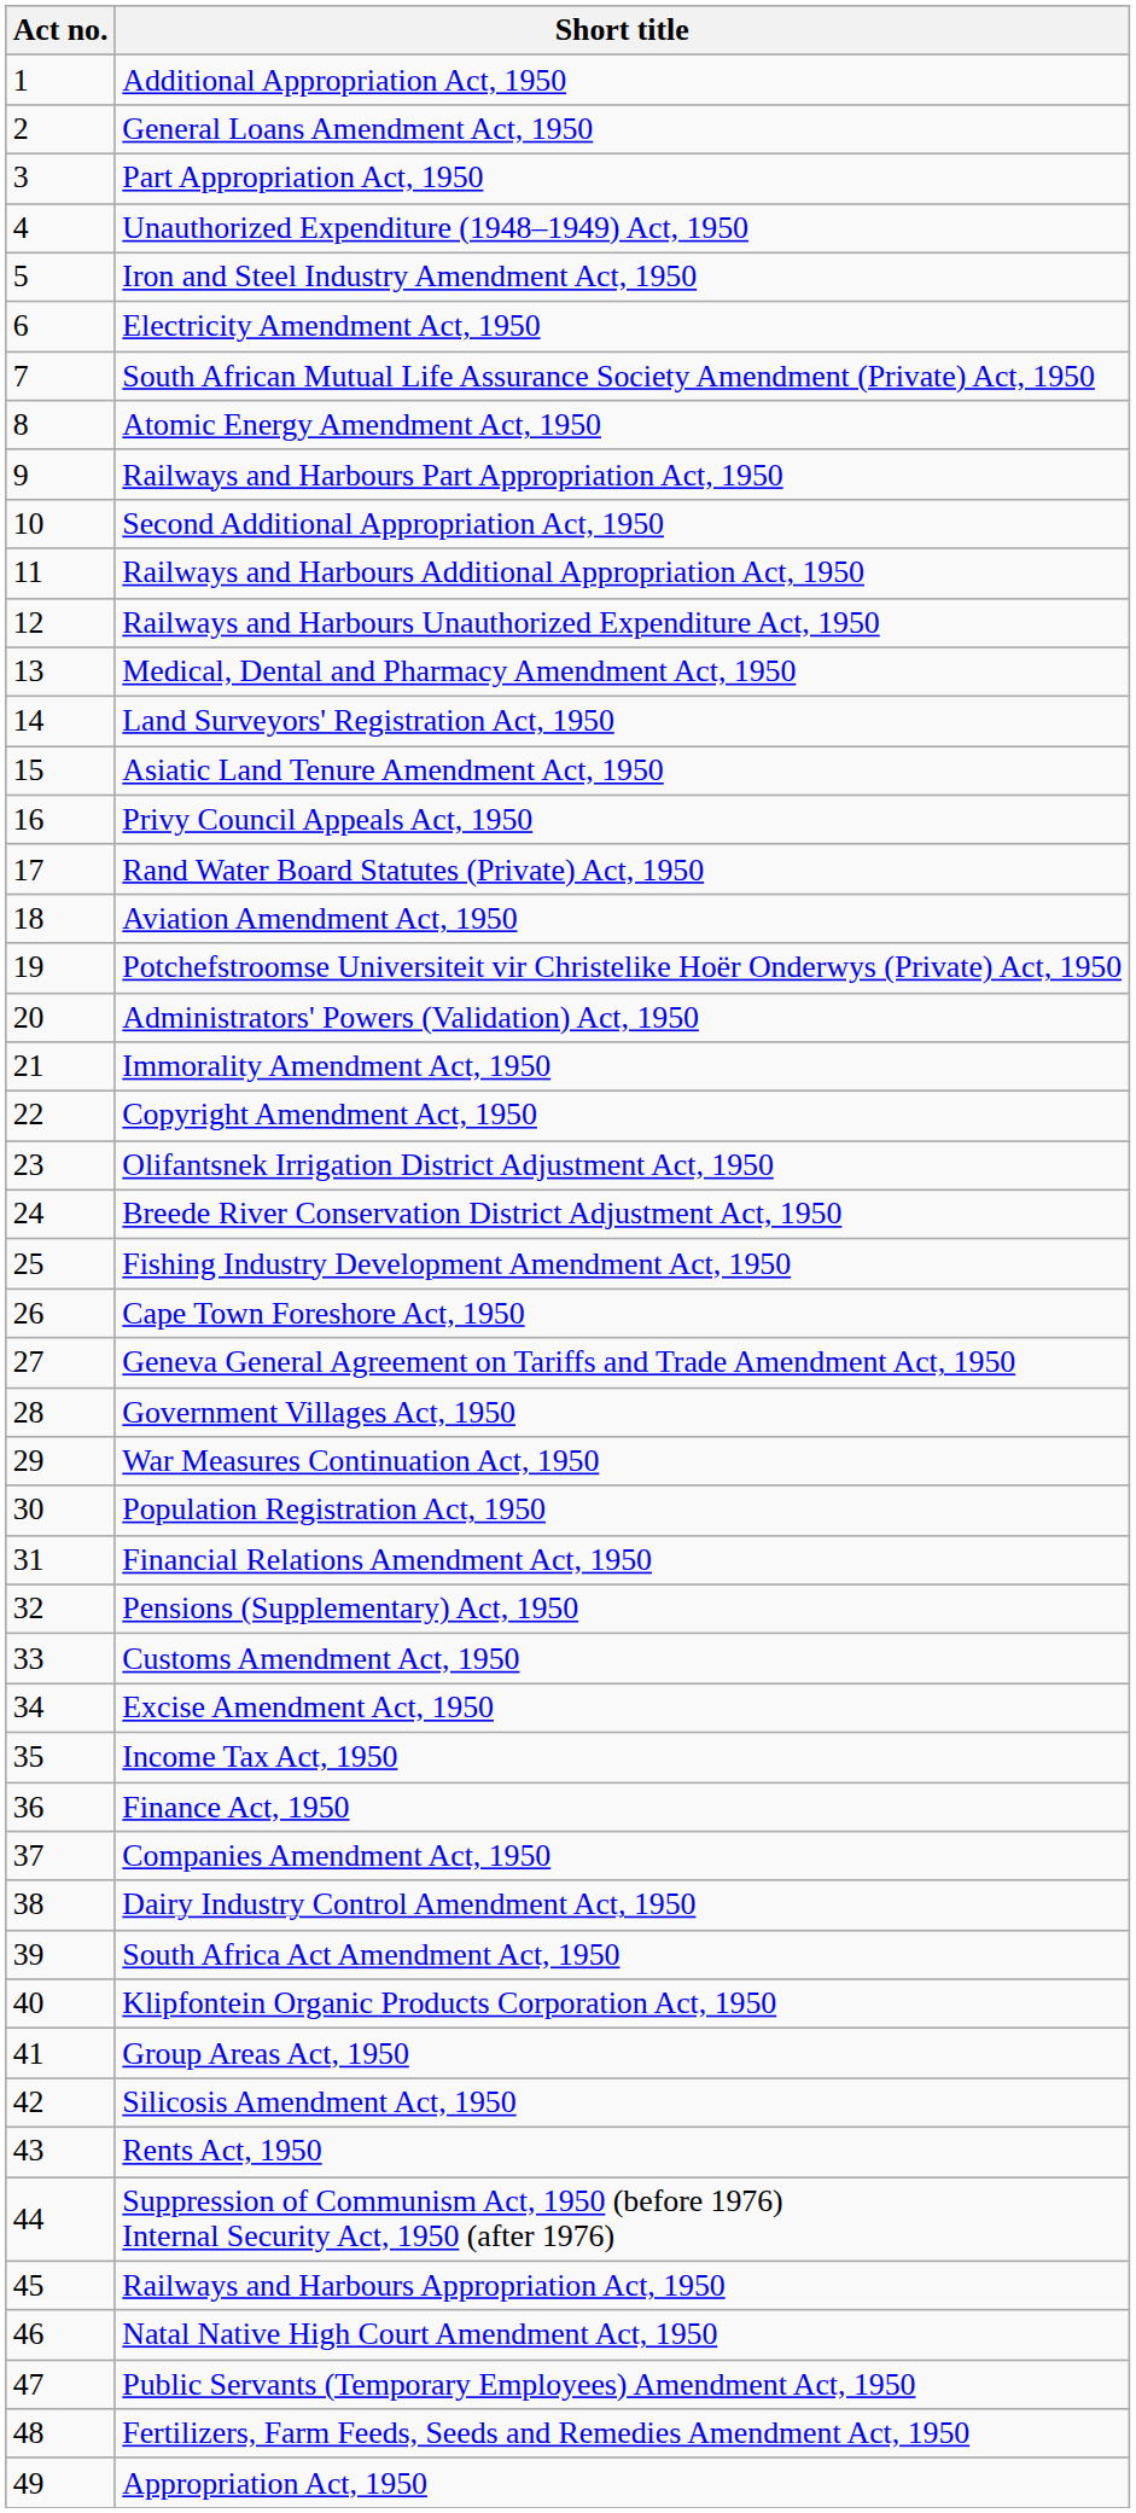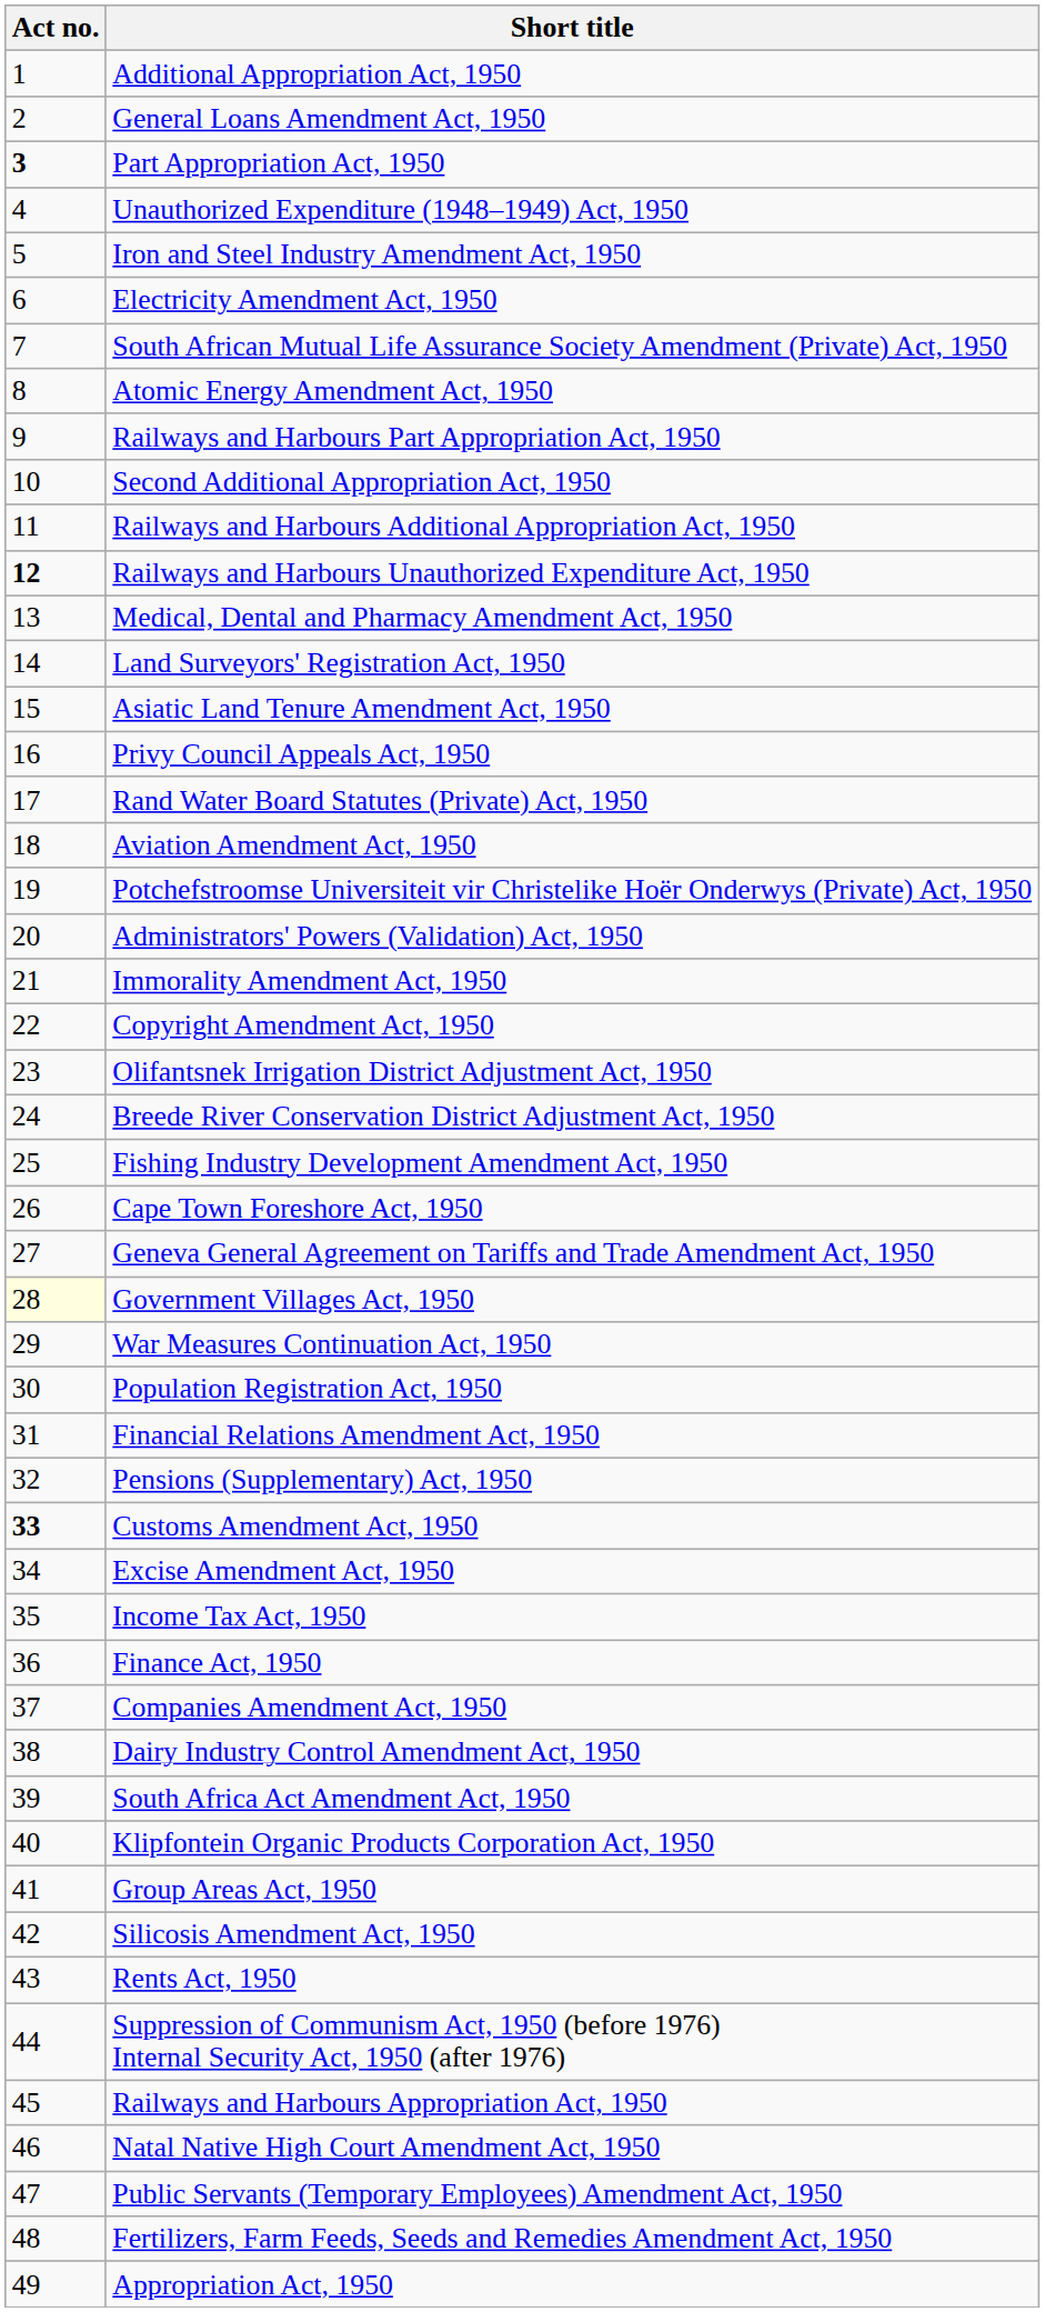Part Appropriation Act, 1950 | Act no.: normal -> bold
Railways and Harbours Unauthorized Expenditure Act, 1950 | Act no.: normal -> bold
Government Villages Act, 1950 | Act no.: no background -> lightyellow background
Customs Amendment Act, 1950 | Act no.: normal -> bold
